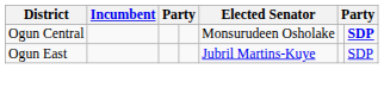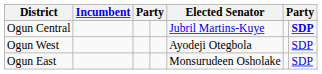Ogun Central | Elected Senator: Monsurudeen Osholake -> Jubril Martins-Kuye
+ row: Ogun West | Ayodeji Otegbola | SDP
Ogun East | Elected Senator: Jubril Martins-Kuye -> Monsurudeen Osholake
